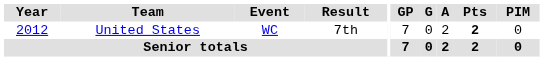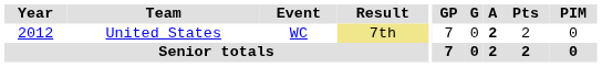United States | Result: no background -> khaki background
United States | A: normal -> bold
United States | Pts: bold -> normal
